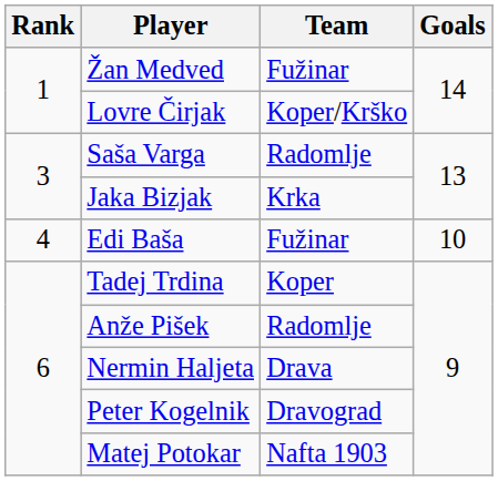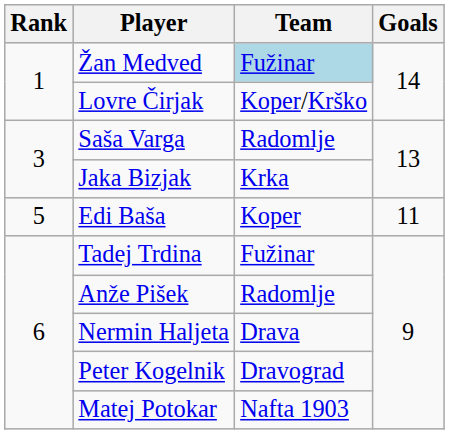Žan Medved | Team: no background -> lightblue background
Edi Baša | Rank: 4 -> 5
Edi Baša | Team: Fužinar -> Koper
Edi Baša | Goals: 10 -> 11
Tadej Trdina | Team: Koper -> Fužinar
